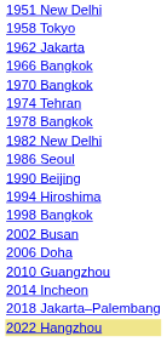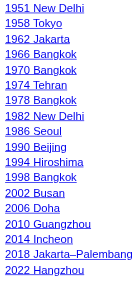2022 Hangzhou | column 1: khaki background -> no background
